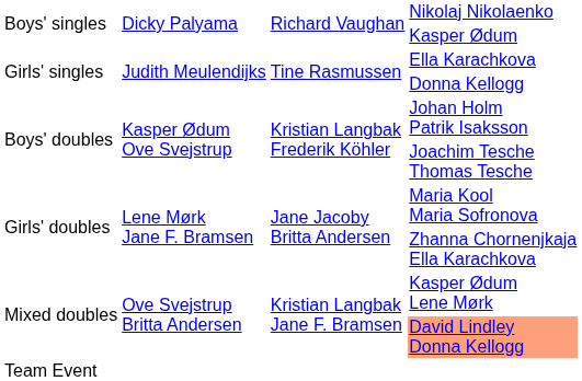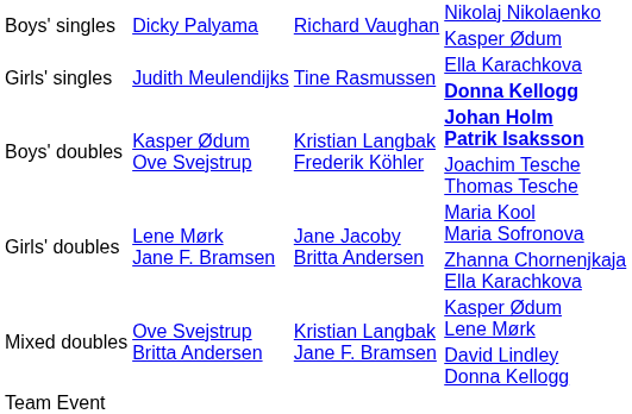Donna Kellogg | column 4: normal -> bold
Johan Holm Patrik Isaksson | column 4: normal -> bold
David Lindley Donna Kellogg | column 4: lightsalmon background -> no background
